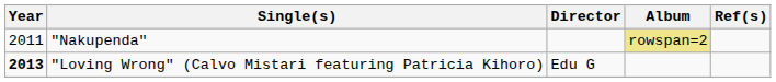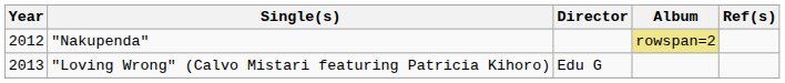"Nakupenda" | Year: 2011 -> 2012
"Loving Wrong" (Calvo Mistari featuring Patricia Kihoro) | Year: bold -> normal
